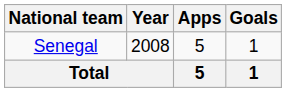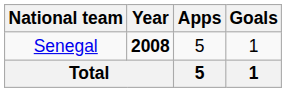Senegal | Year: normal -> bold
